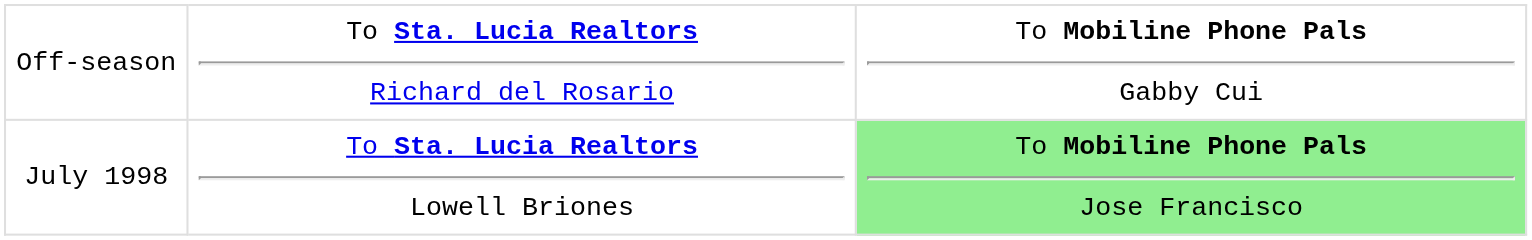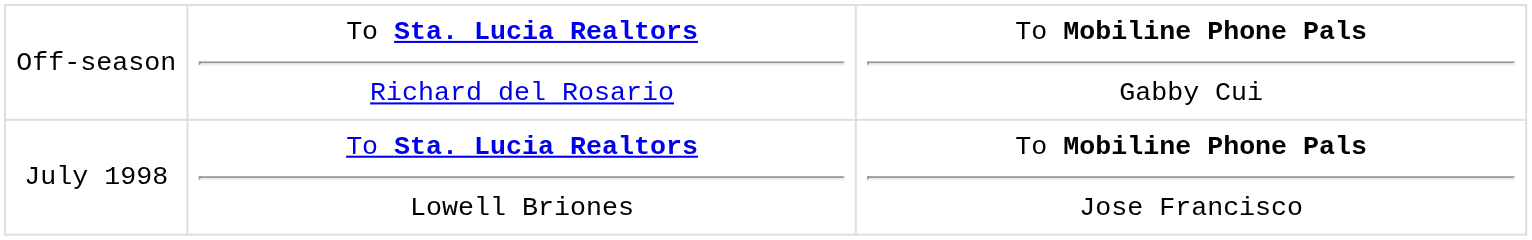July 1998 | column 3: lightgreen background -> no background
